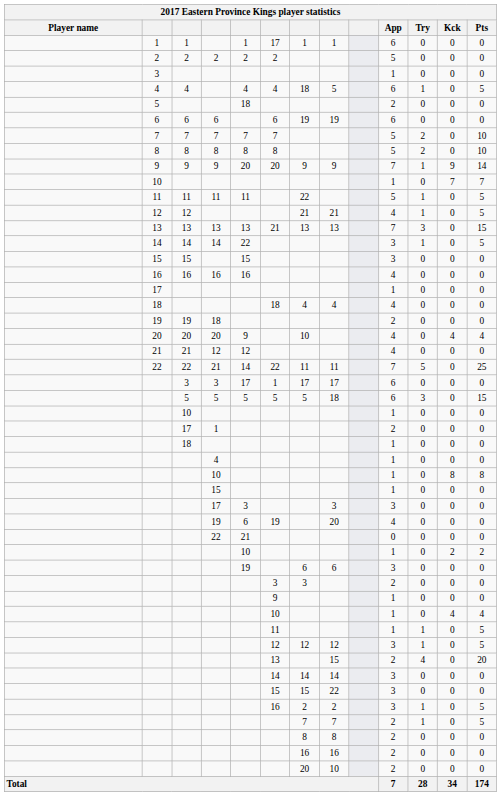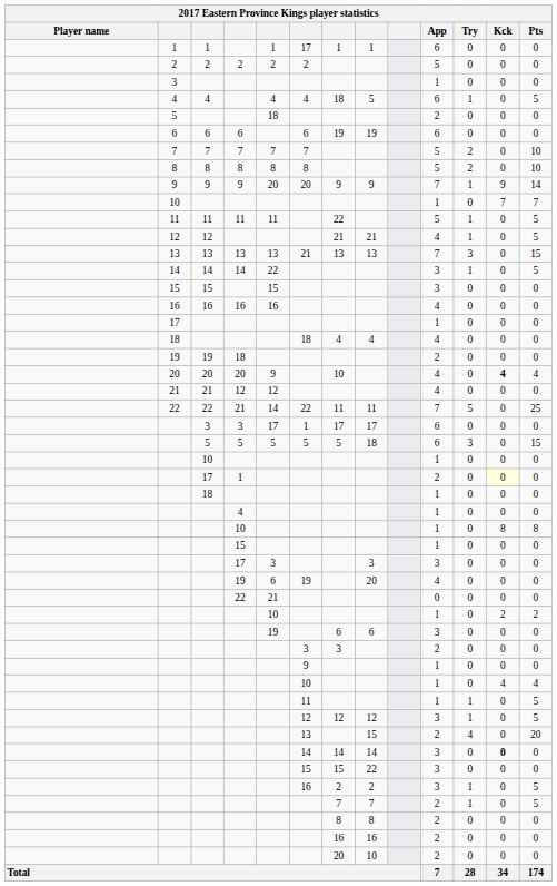row 22 | Kck: normal -> bold
row 28 | Kck: no background -> lightyellow background
row 44 | Kck: normal -> bold
